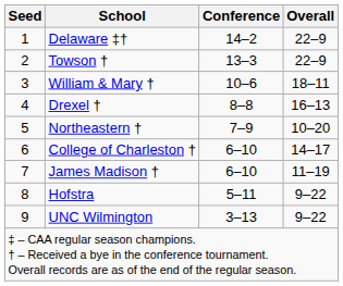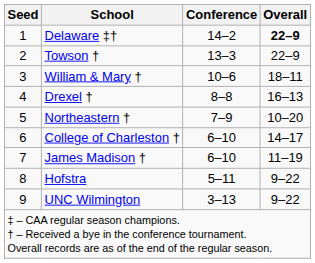Delaware ‡† | Overall: normal -> bold
